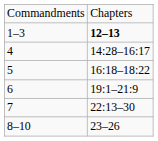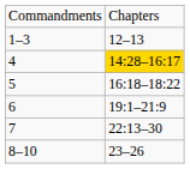1–3 | column 2: bold -> normal
4 | column 2: no background -> gold background
